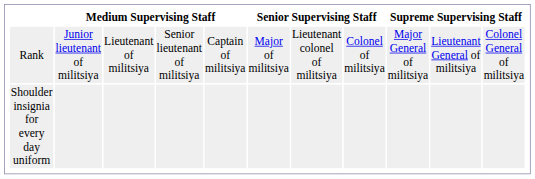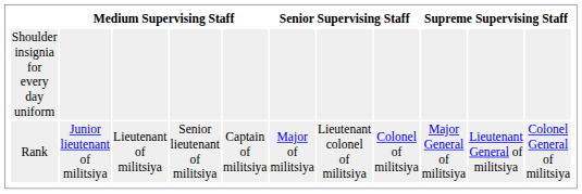rows swapped: Shoulder insignia for every day uniform <-> Rank
